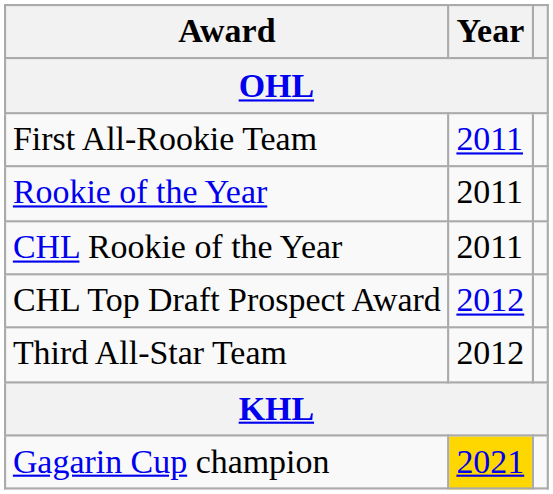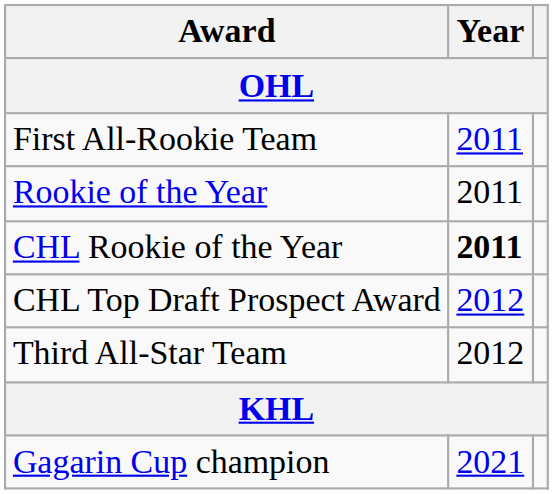CHL Rookie of the Year | Year: normal -> bold
Gagarin Cup champion | Year: gold background -> no background
